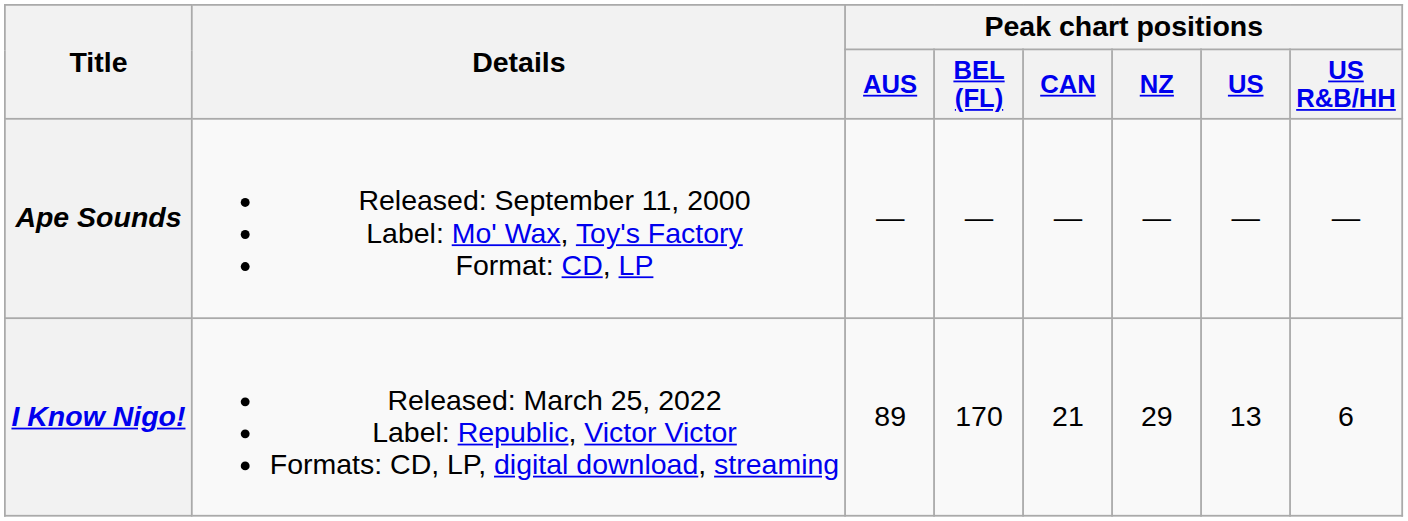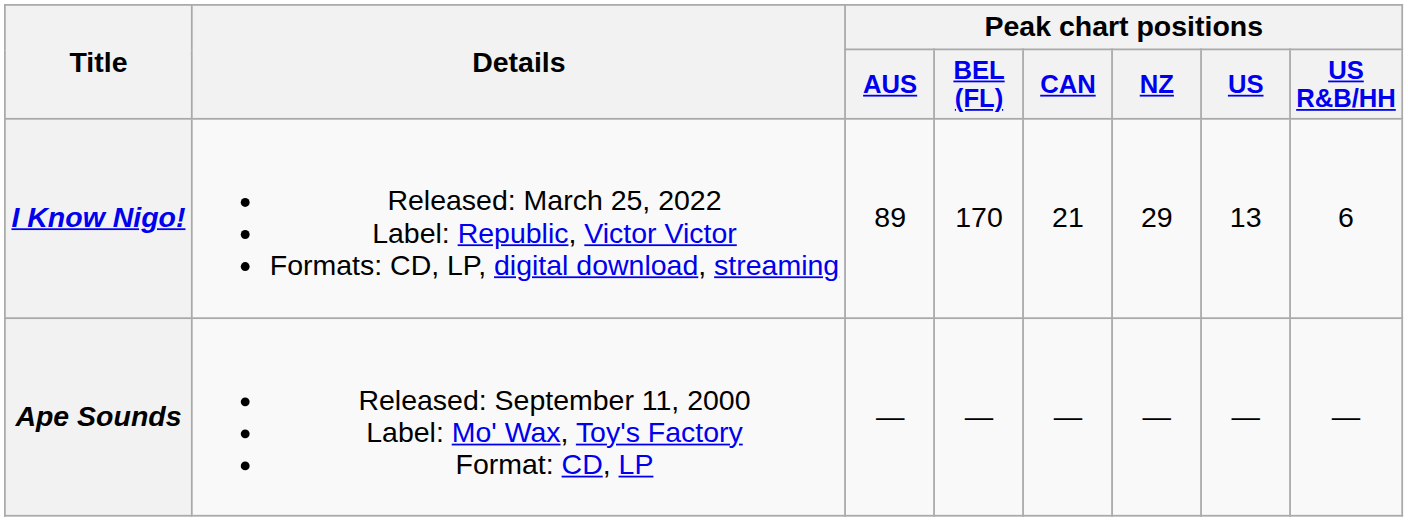rows swapped: Ape Sounds <-> I Know Nigo!
